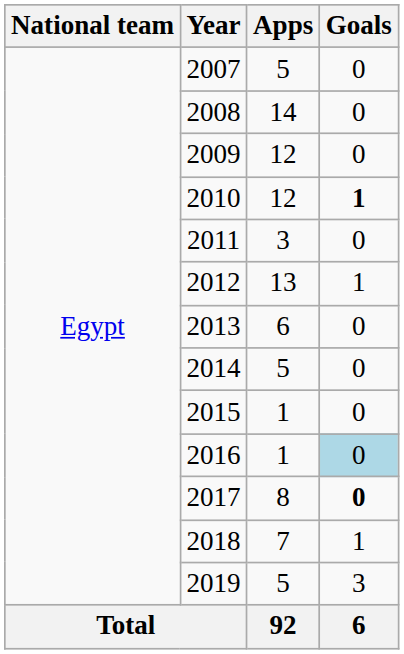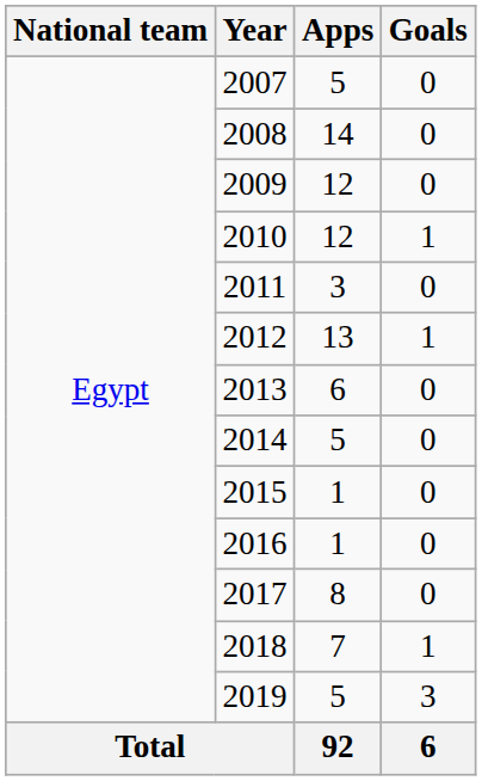2010 | Goals: bold -> normal
2016 | Goals: lightblue background -> no background
2017 | Goals: bold -> normal
